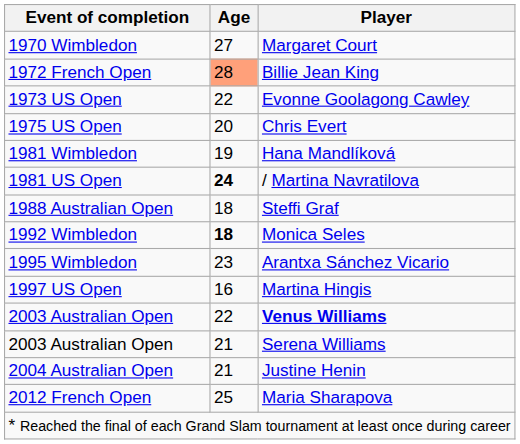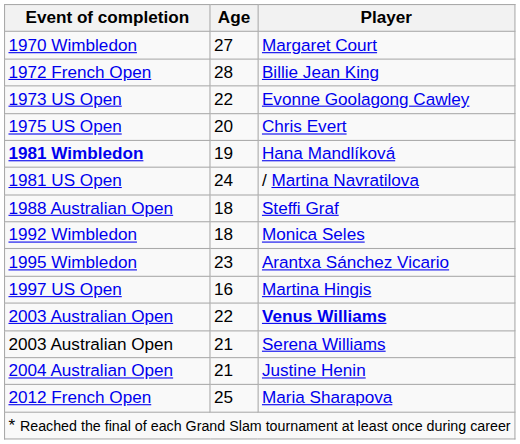Billie Jean King | Age: lightsalmon background -> no background
Hana Mandlíková | Event of completion: normal -> bold
/ Martina Navratilova | Age: bold -> normal
Monica Seles | Age: bold -> normal
